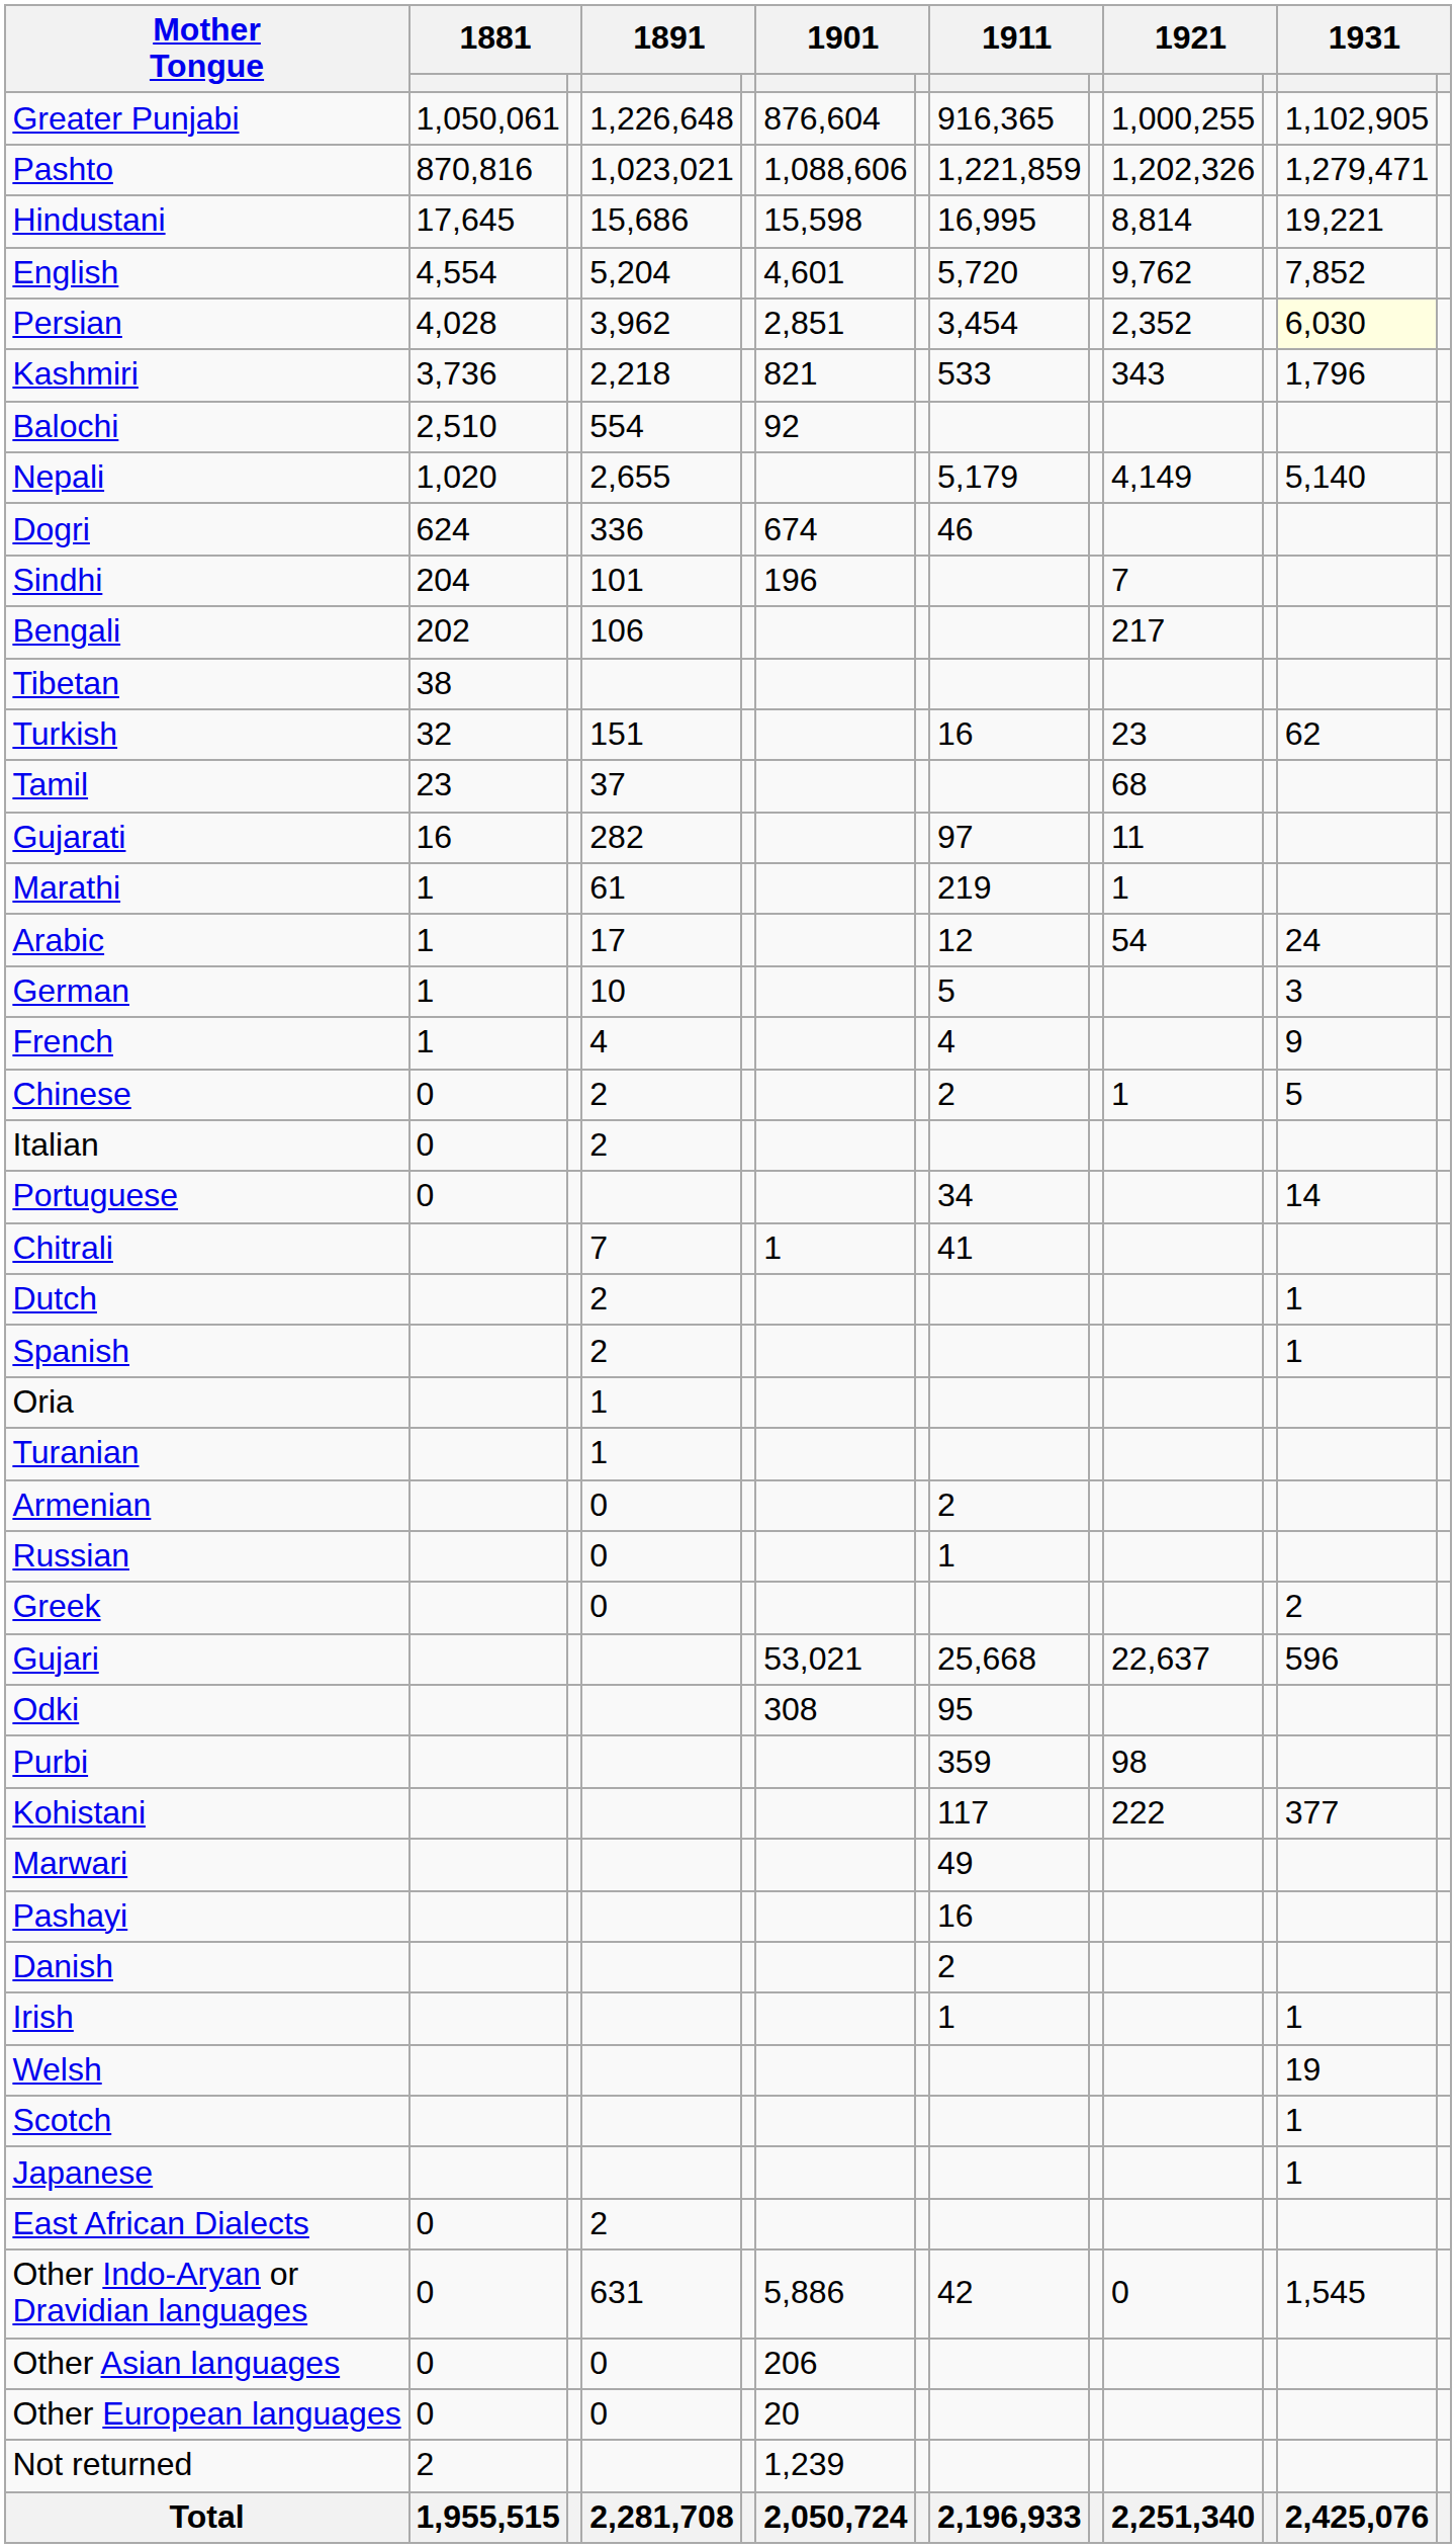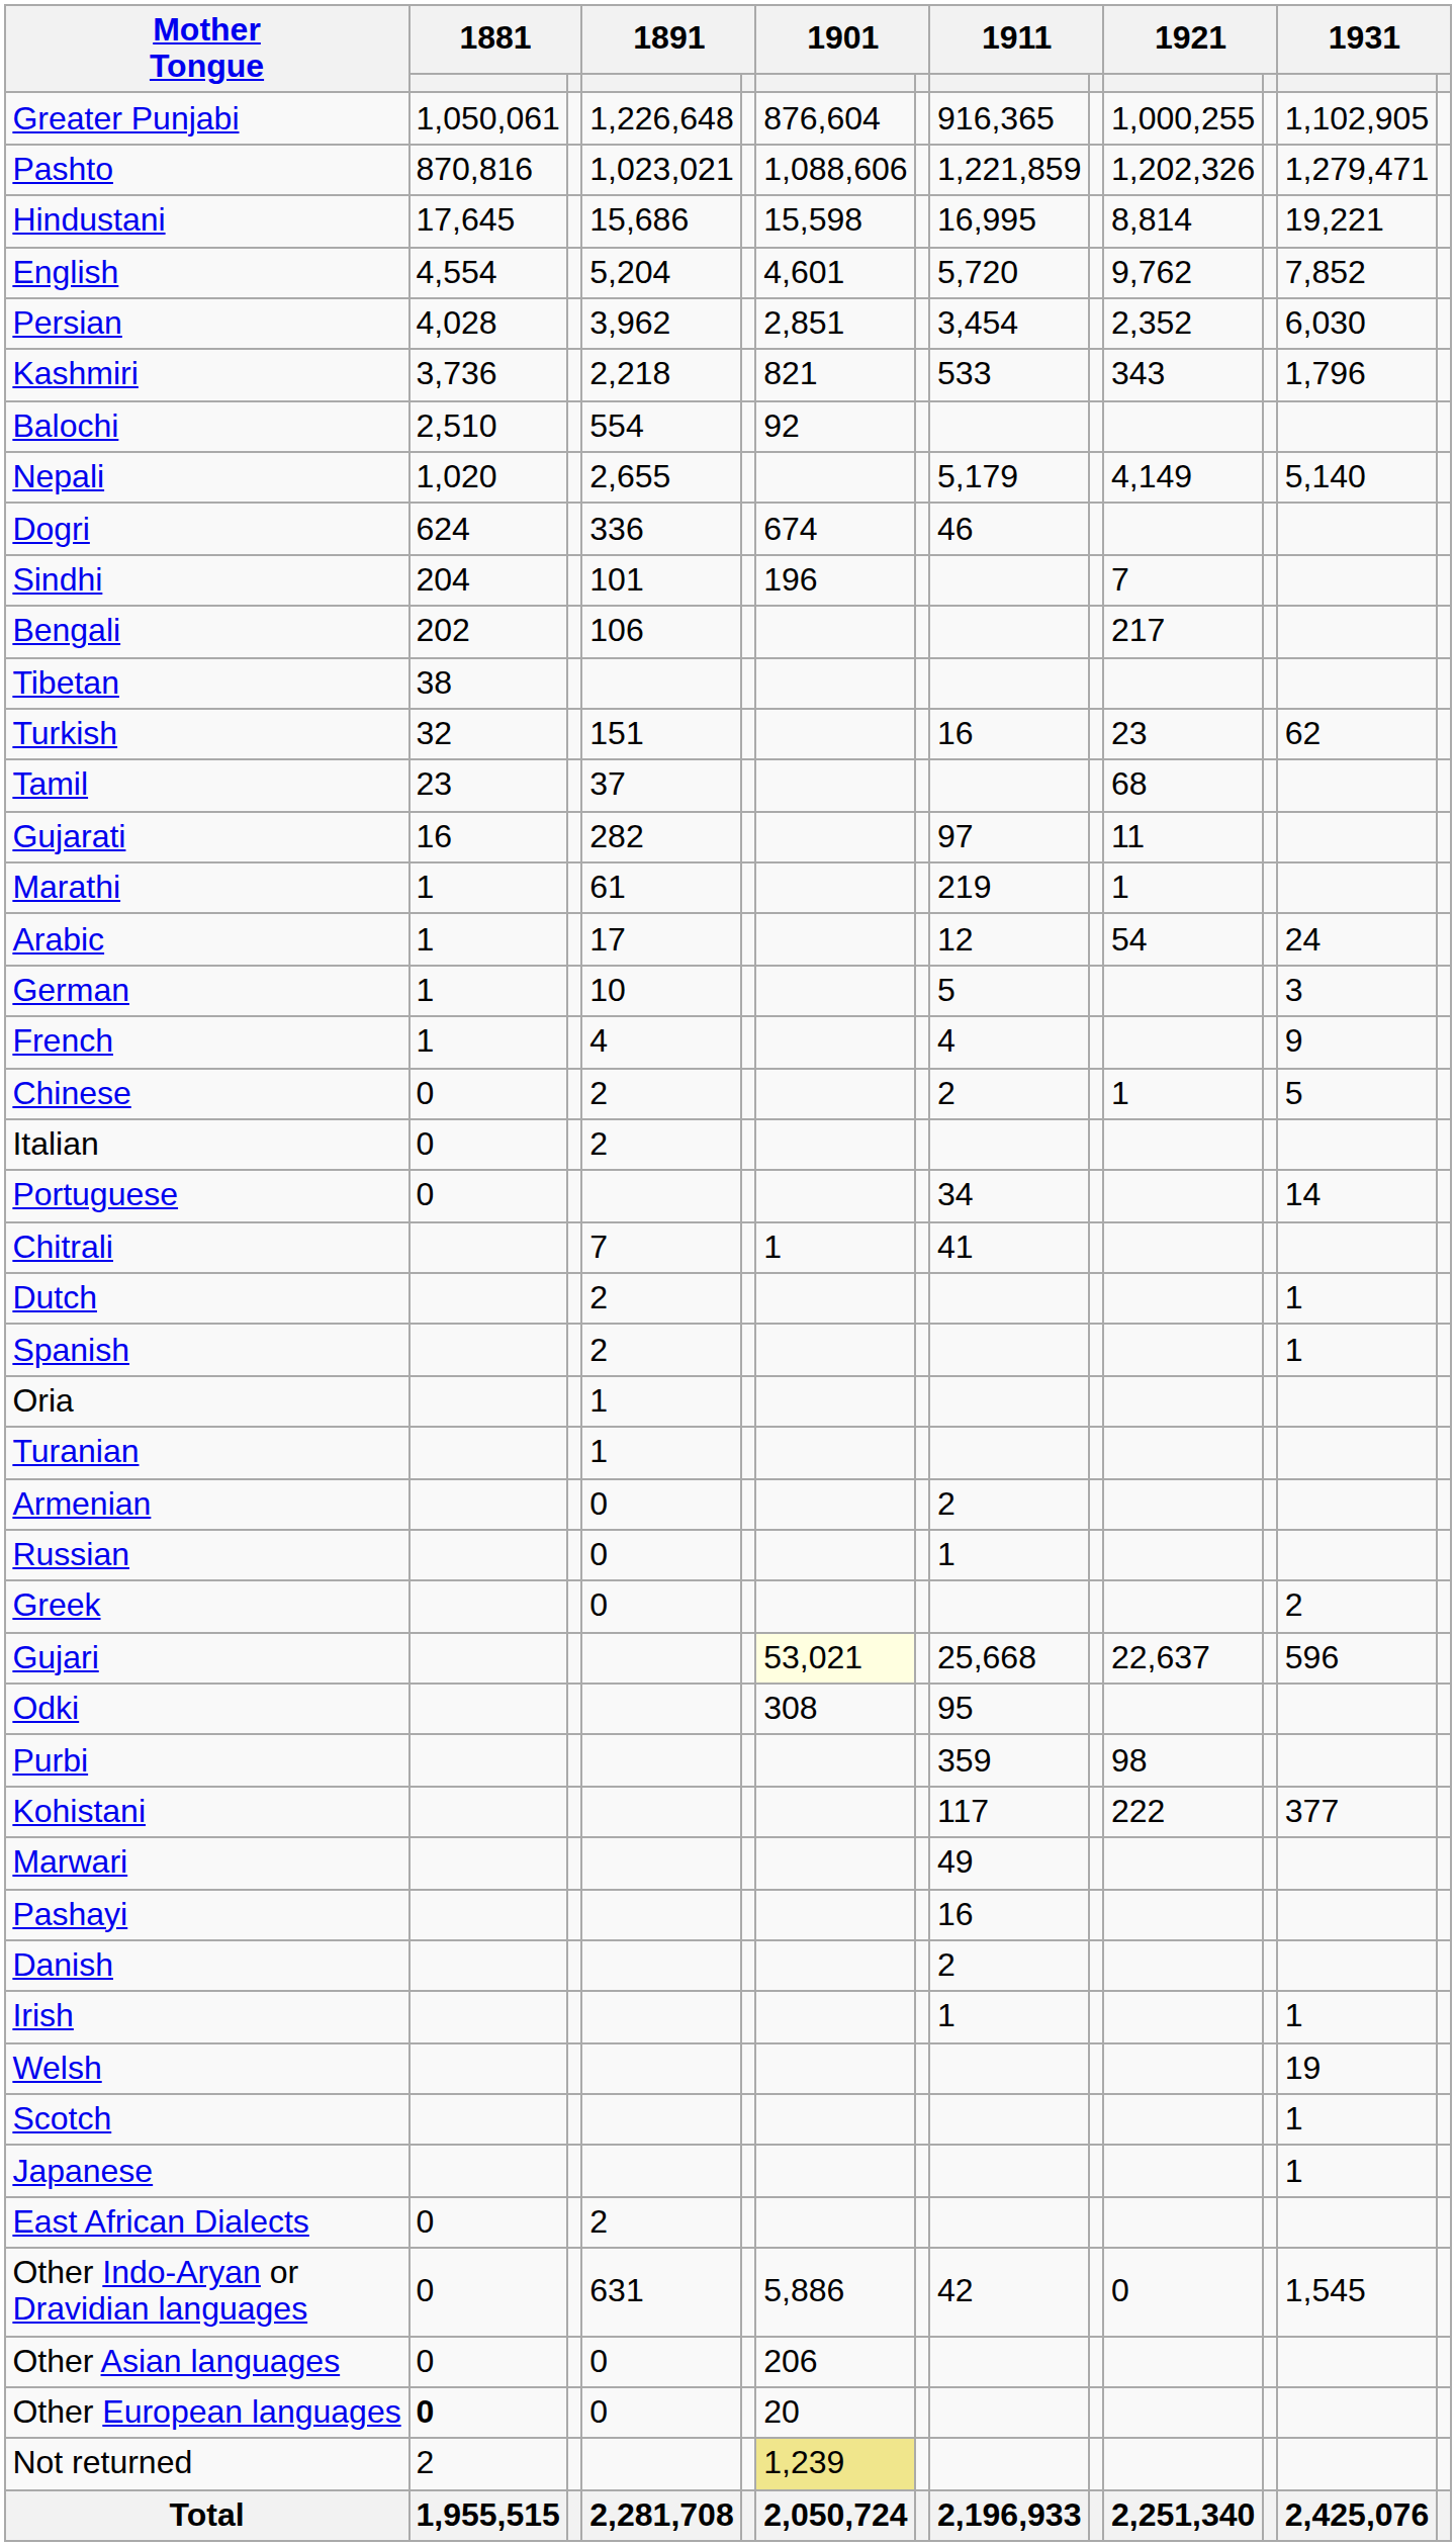Persian | column 12: lightyellow background -> no background
Gujari | column 6: no background -> lightyellow background
Other European languages | column 2: normal -> bold
Not returned | column 6: no background -> khaki background
